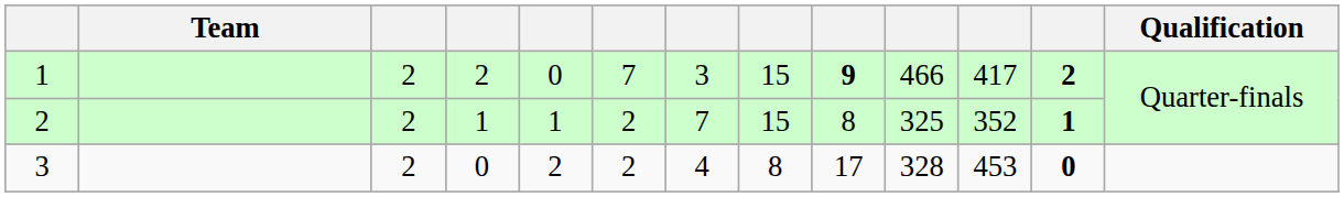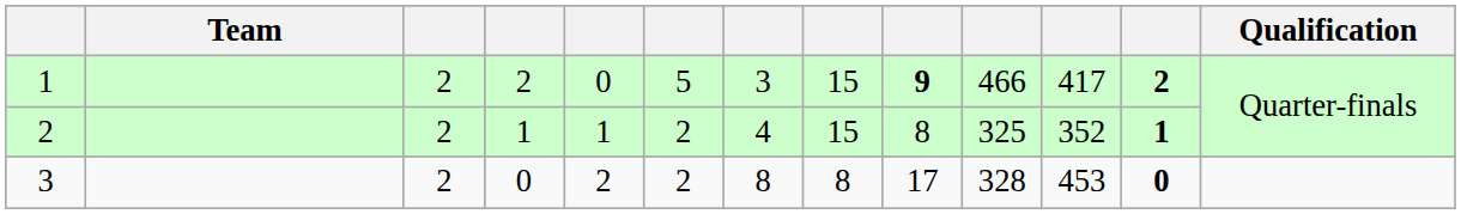row 2 | column 6: 7 -> 5
row 3 | column 7: 7 -> 4
row 4 | column 7: 4 -> 8
